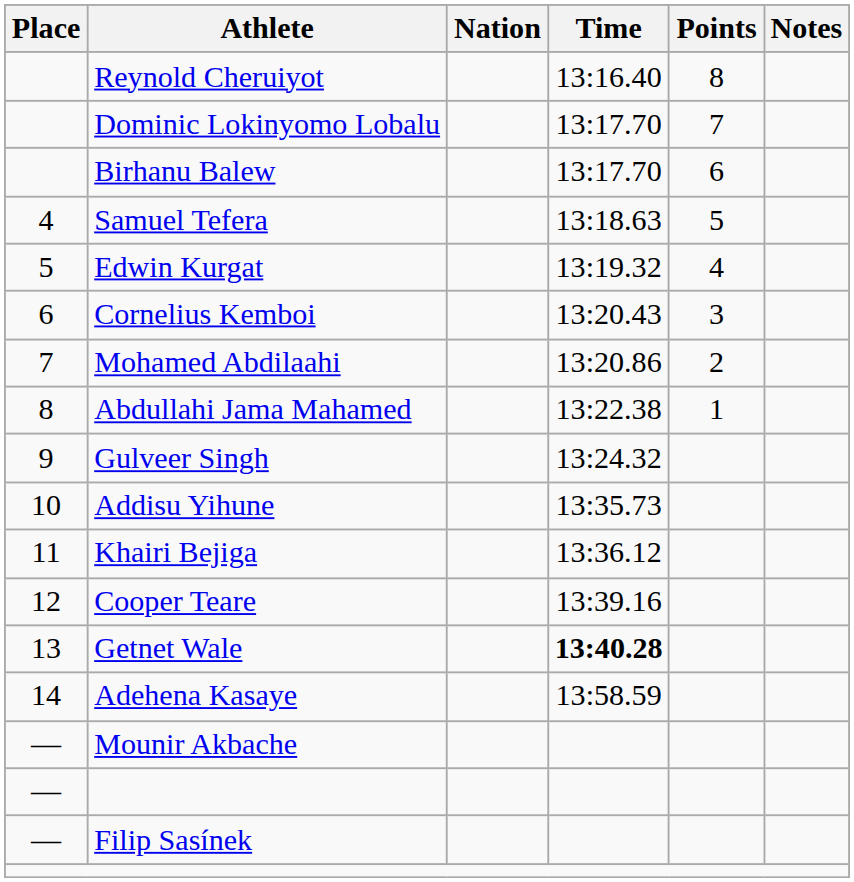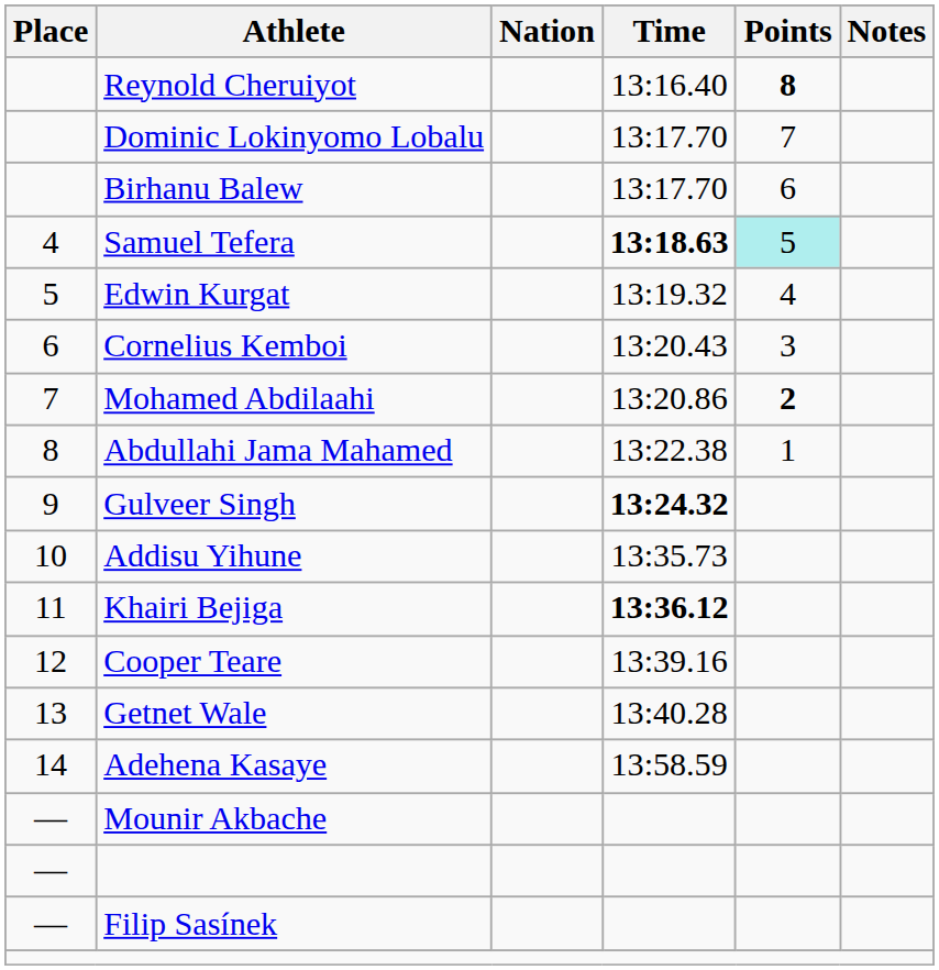Reynold Cheruiyot | Points: normal -> bold
Samuel Tefera | Time: normal -> bold
Samuel Tefera | Points: no background -> paleturquoise background
Mohamed Abdilaahi | Points: normal -> bold
Gulveer Singh | Time: normal -> bold
Khairi Bejiga | Time: normal -> bold
Getnet Wale | Time: bold -> normal
